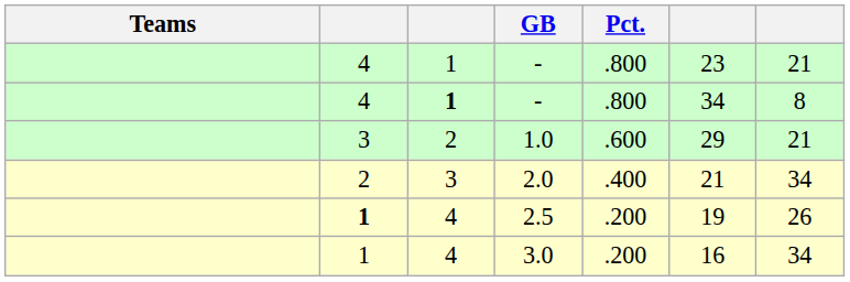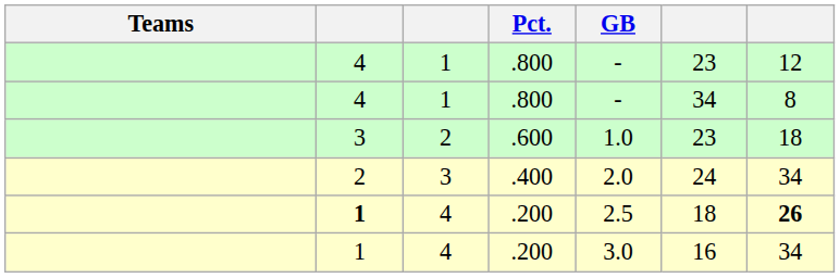columns swapped: Pct. <-> GB
row 2 | column 7: 21 -> 12
row 3 | column 3: bold -> normal
row 4 | column 6: 29 -> 23
row 4 | column 7: 21 -> 18
row 5 | column 6: 21 -> 24
row 6 | column 6: 19 -> 18
row 6 | column 7: normal -> bold
